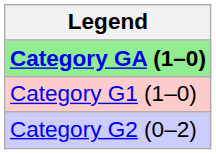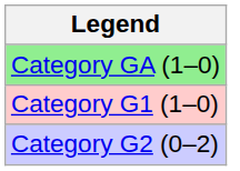row 2 | column 1: bold -> normal
